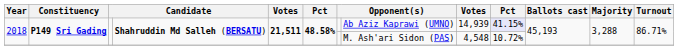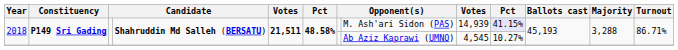row 2 | column 8: Ab Aziz Kaprawi (UMNO) -> M. Ash'ari Sidon (PAS)
row 3 | column 8: M. Ash'ari Sidon (PAS) -> Ab Aziz Kaprawi (UMNO)
row 3 | column 9: 4,548 -> 4,545
row 3 | column 10: 10.72% -> 10.27%
